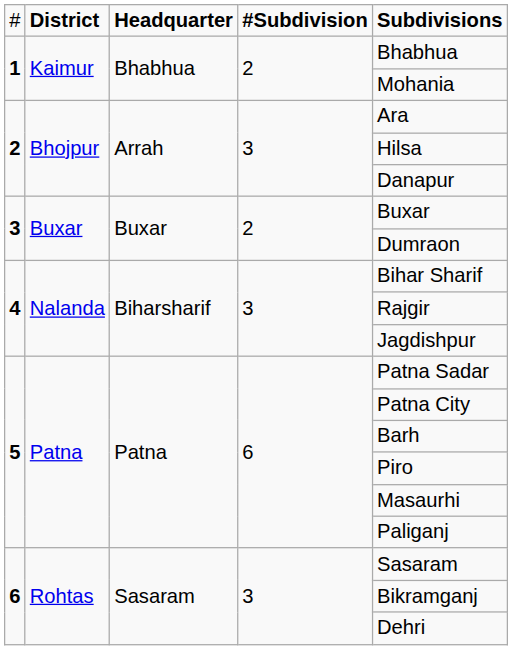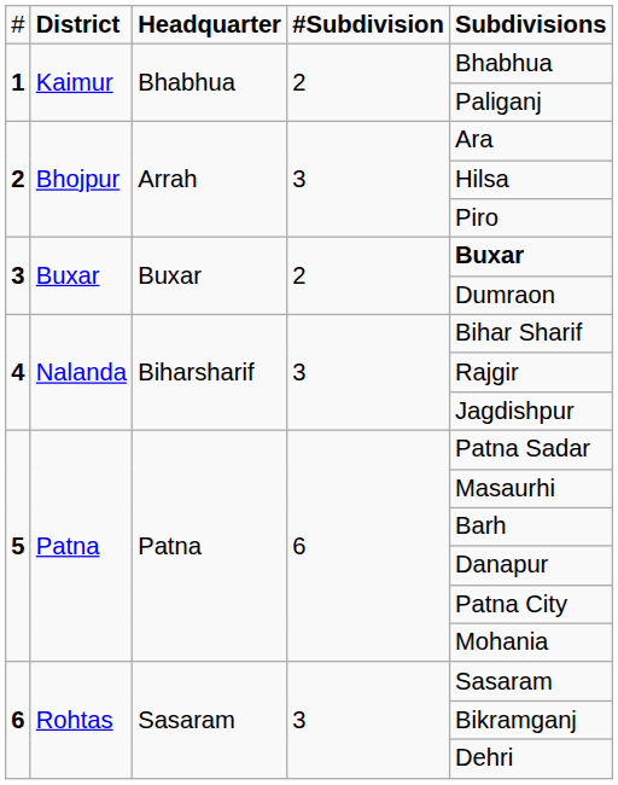row 3 | column 5: Mohania -> Paliganj
row 6 | column 5: Danapur -> Piro
row 7 | column 5: normal -> bold
row 13 | column 5: Patna City -> Masaurhi
row 15 | column 5: Piro -> Danapur
row 16 | column 5: Masaurhi -> Patna City
row 17 | column 5: Paliganj -> Mohania
